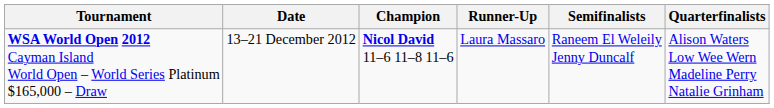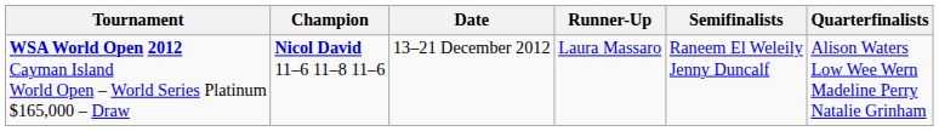columns swapped: Date <-> Champion
